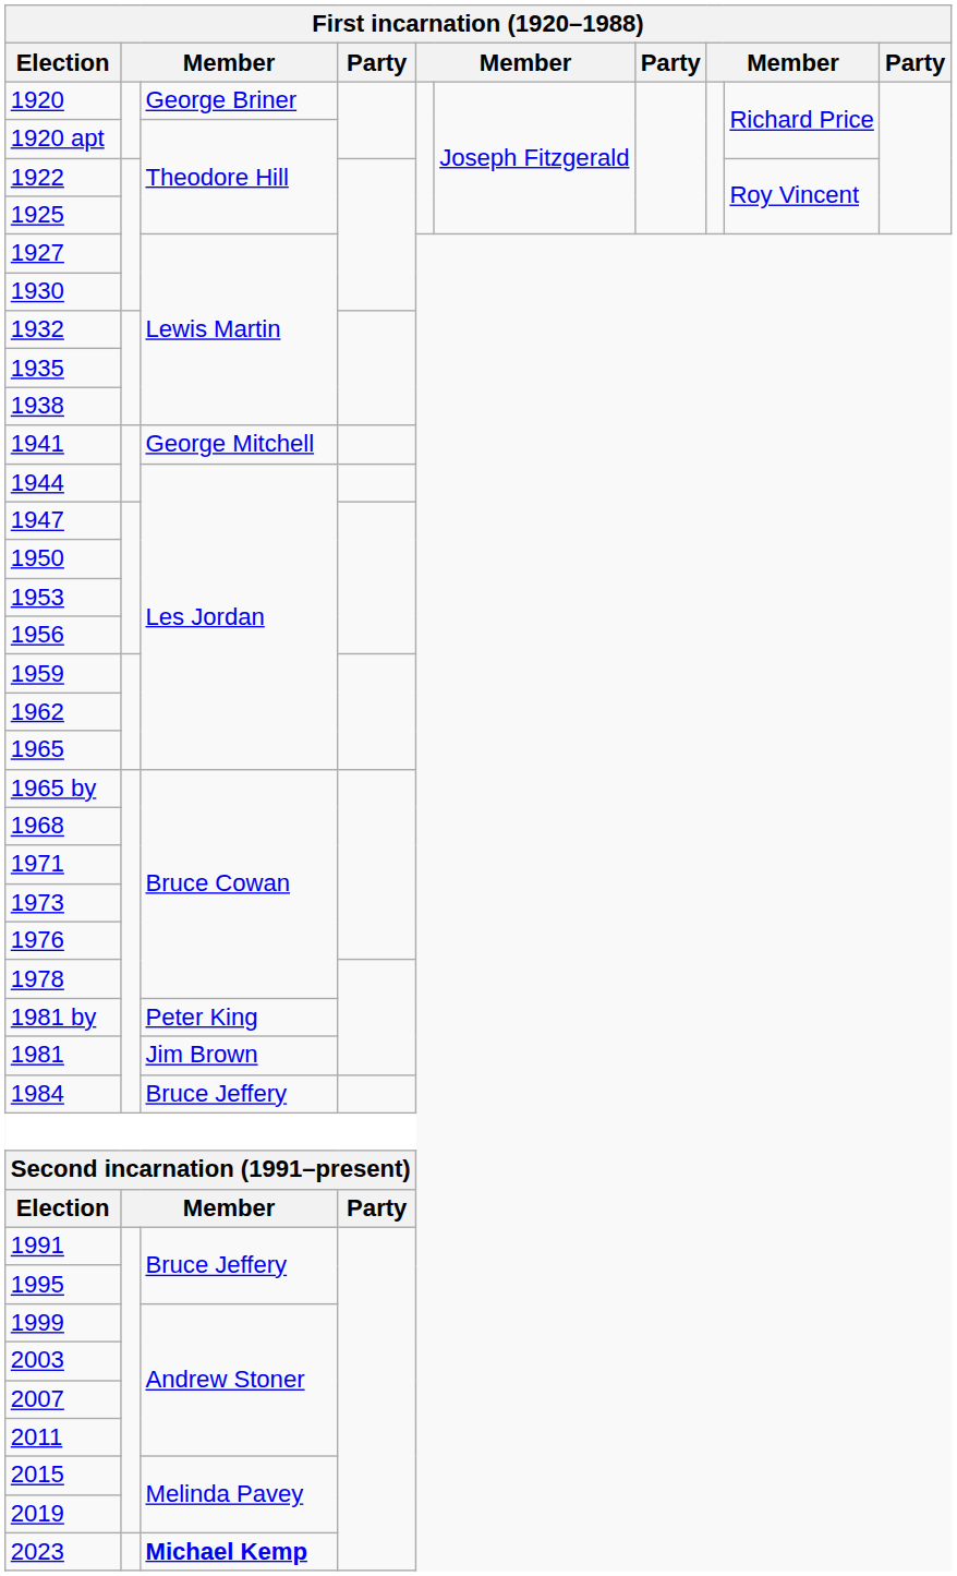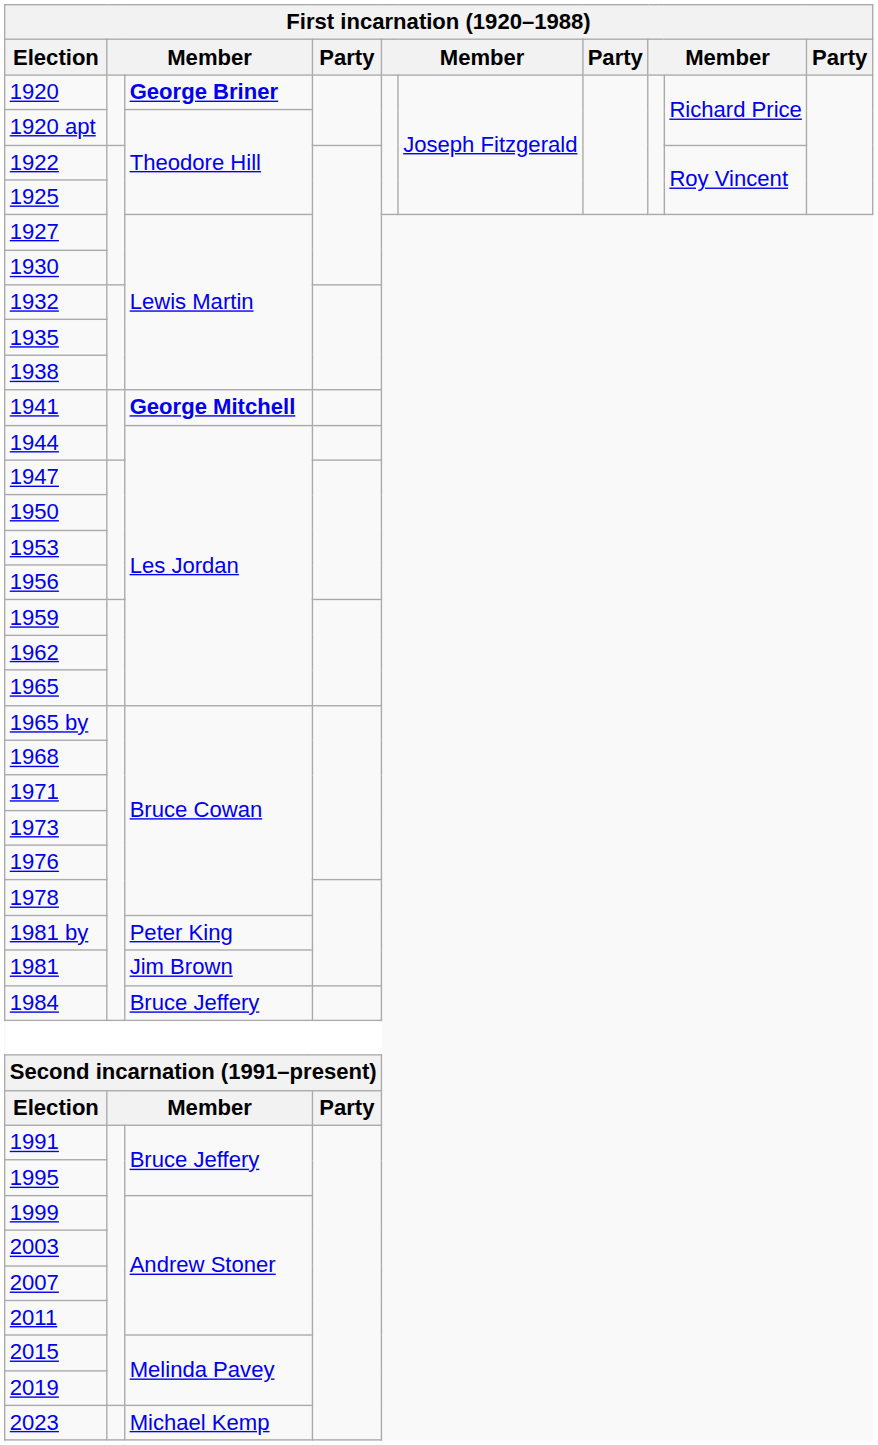1920 | column 3: normal -> bold
1941 | column 3: normal -> bold
2023 | column 3: bold -> normal
